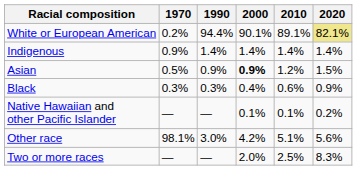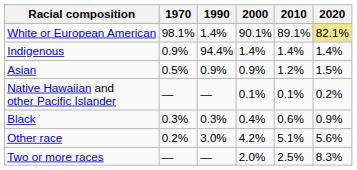White or European American | 1970: 0.2% -> 98.1%
White or European American | 1990: 94.4% -> 1.4%
Indigenous | 1990: 1.4% -> 94.4%
Asian | 2000: bold -> normal
rows swapped: Black <-> Native Hawaiian and other Pacific Islander
Other race | 1970: 98.1% -> 0.2%
